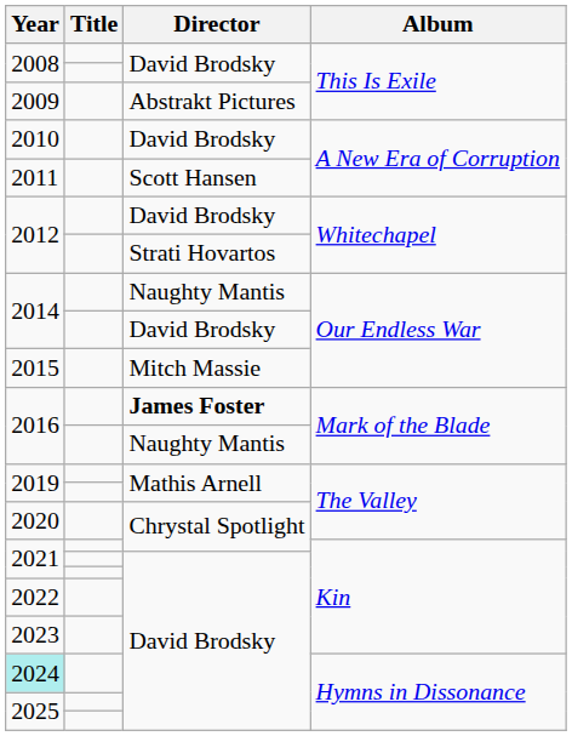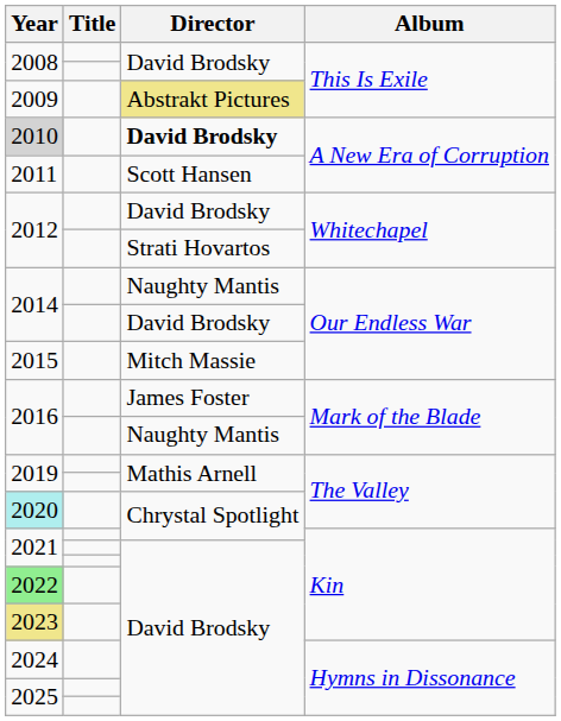2009 | Director: no background -> khaki background
2010 | Year: no background -> lightgrey background
2010 | Director: normal -> bold
2016 / James Foster | Director: bold -> normal
2020 | Year: no background -> paleturquoise background
2022 | Year: no background -> lightgreen background
2023 | Year: no background -> khaki background
2024 | Year: paleturquoise background -> no background
